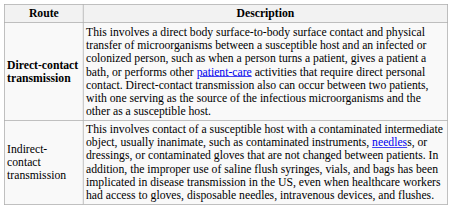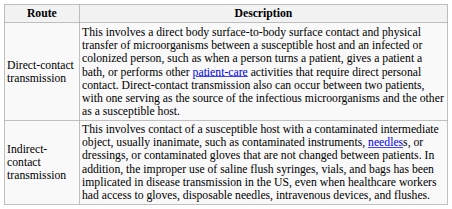Direct-contact transmission | Route: bold -> normal
